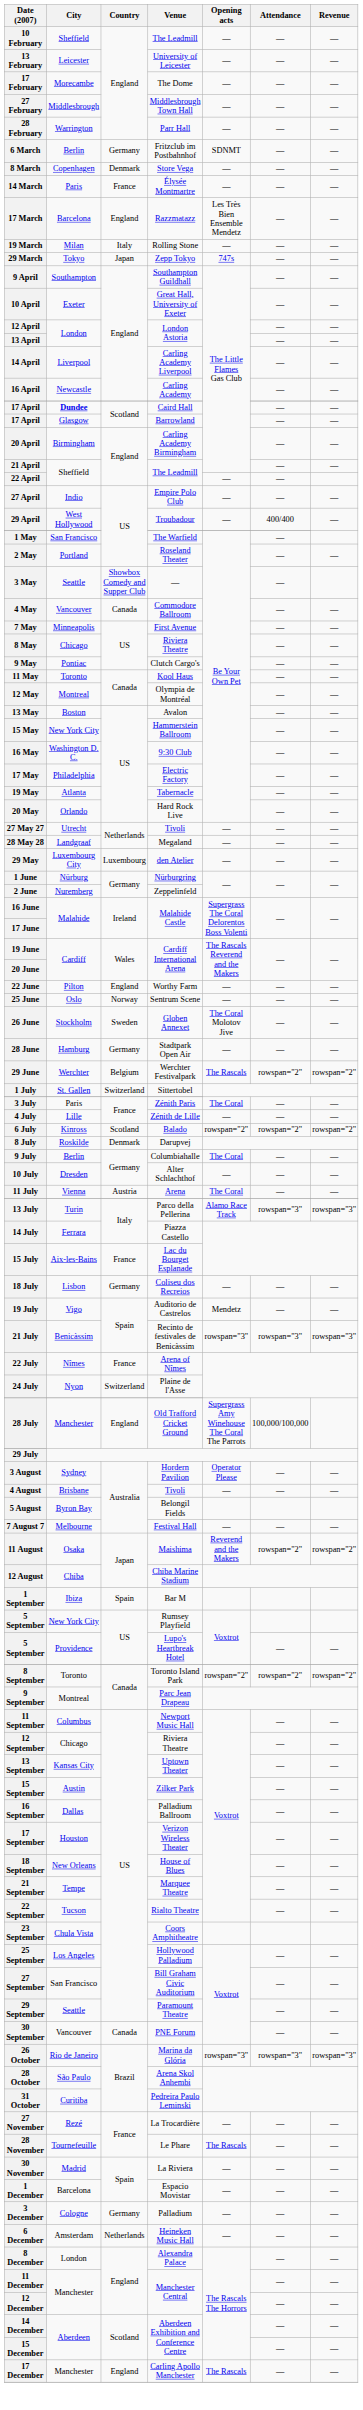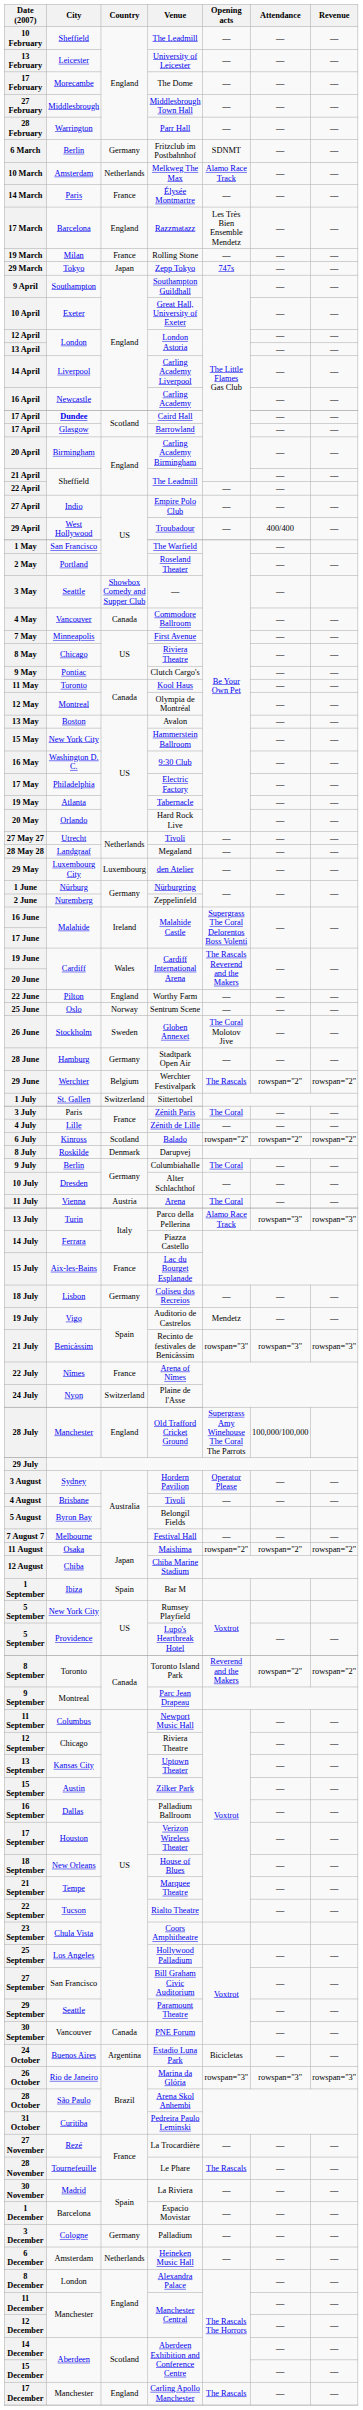- row: 8 March | Copenhagen | Denmark | Store Vega | — | — | —
+ row: 10 March | Amsterdam | Netherlands | Melkweg The Max | Alamo Race Track | — | —
19 March | Country: Italy -> France
11 August | Opening acts: Reverend and the Makers -> rowspan="2"
8 September | Opening acts: rowspan="2" -> Reverend and the Makers
+ row: 24 October | Buenos Aires | Argentina | Estadio Luna Park | Bicicletas | — | —
